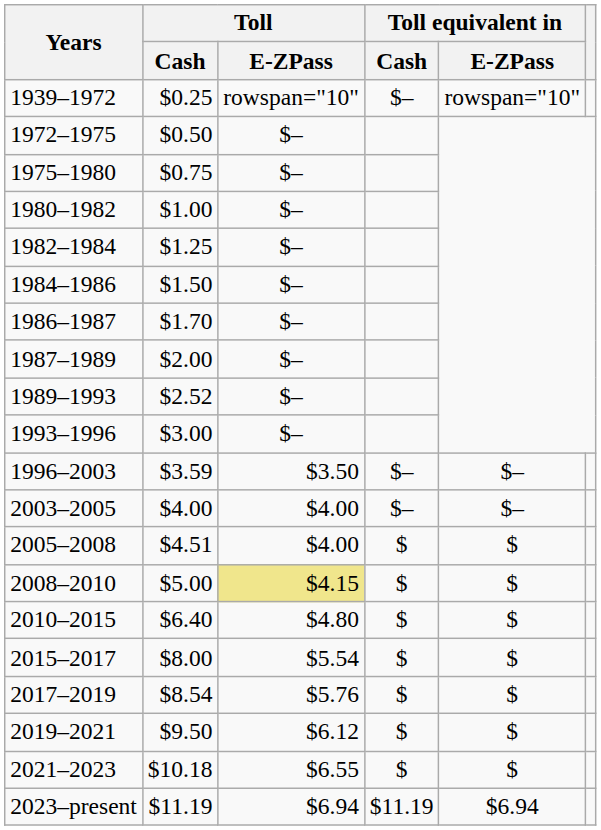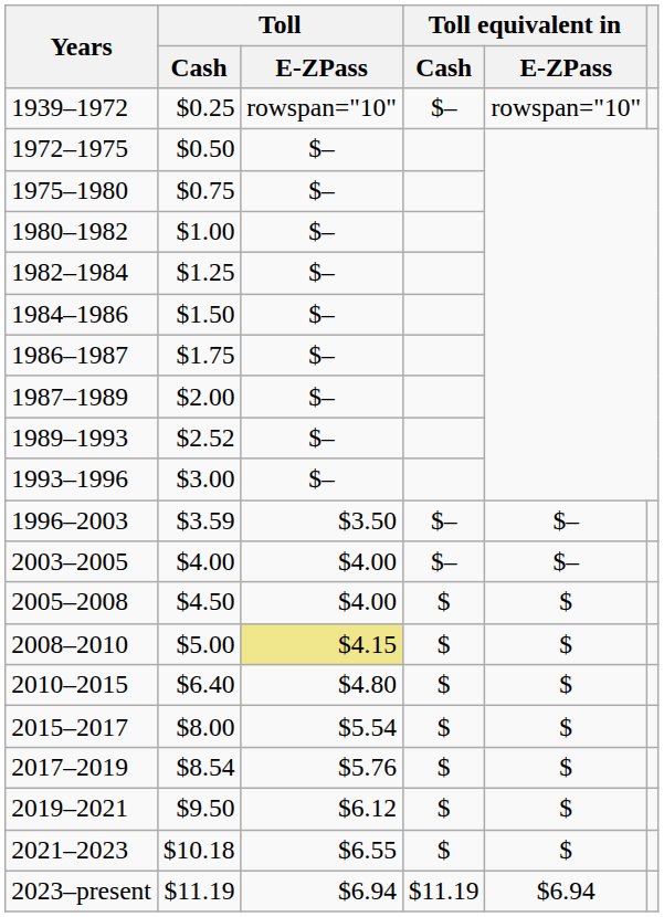1986–1987 | Toll / Cash: $1.70 -> $1.75
2005–2008 | Toll / Cash: $4.51 -> $4.50
